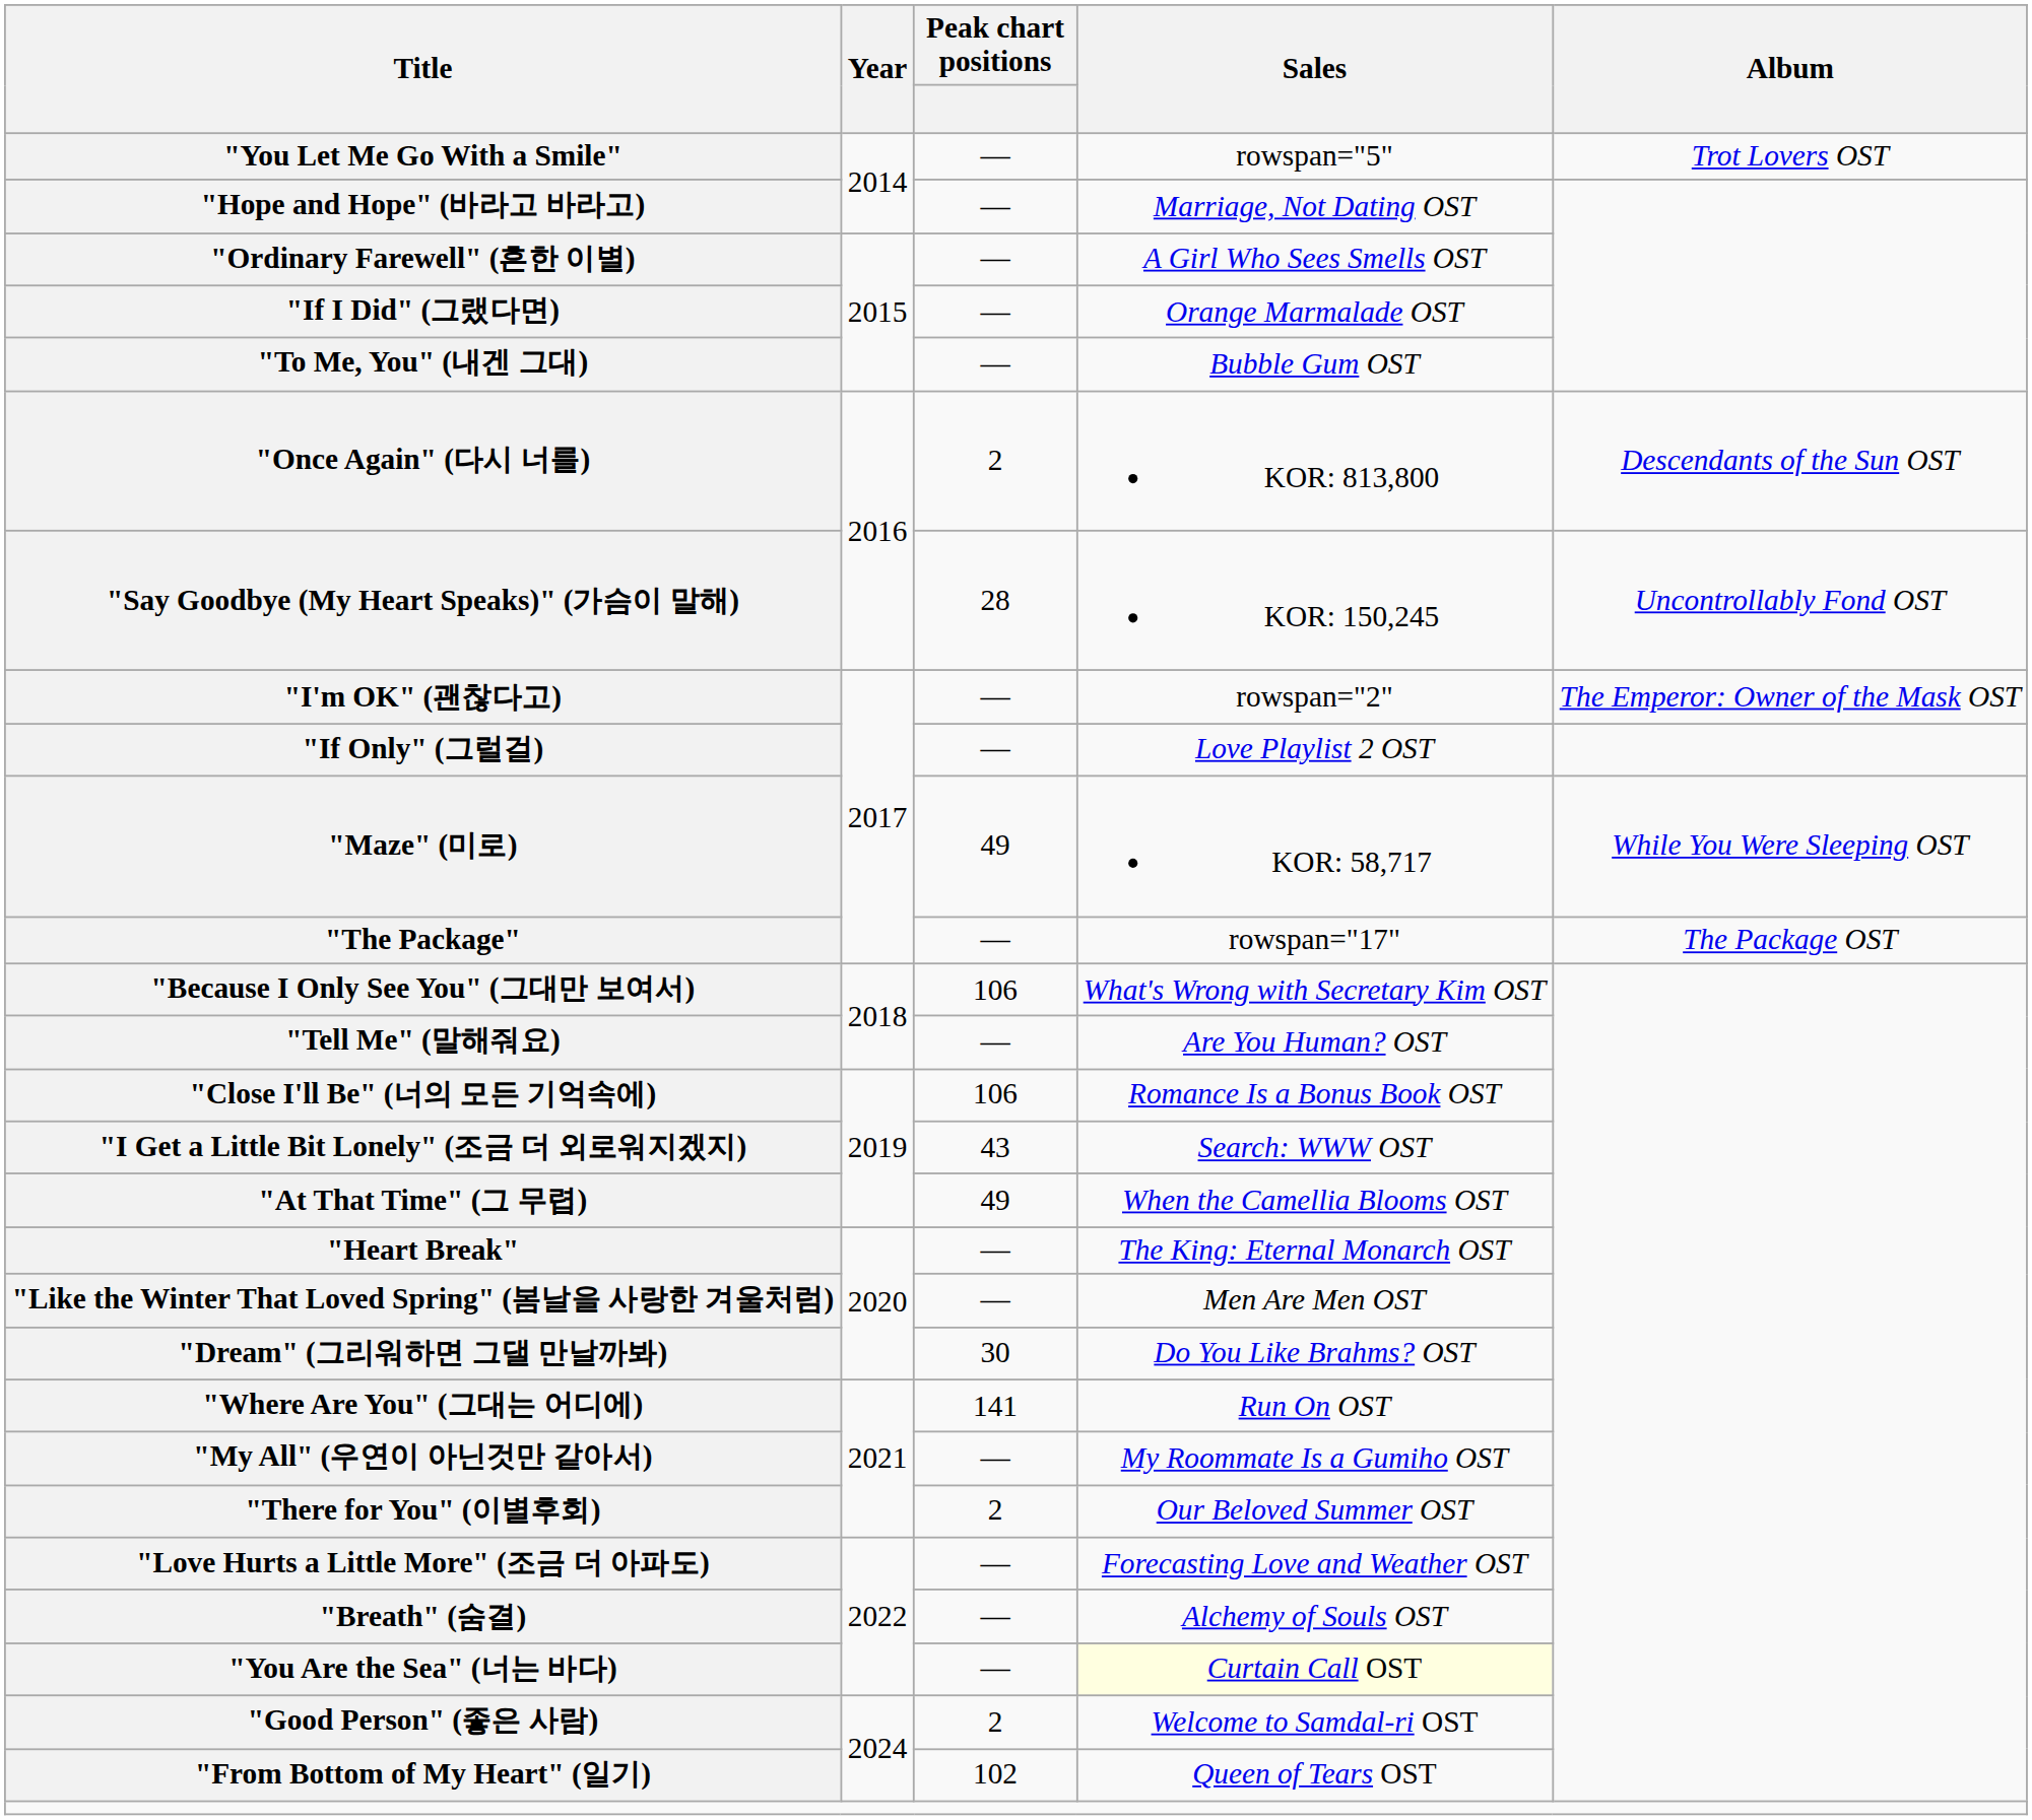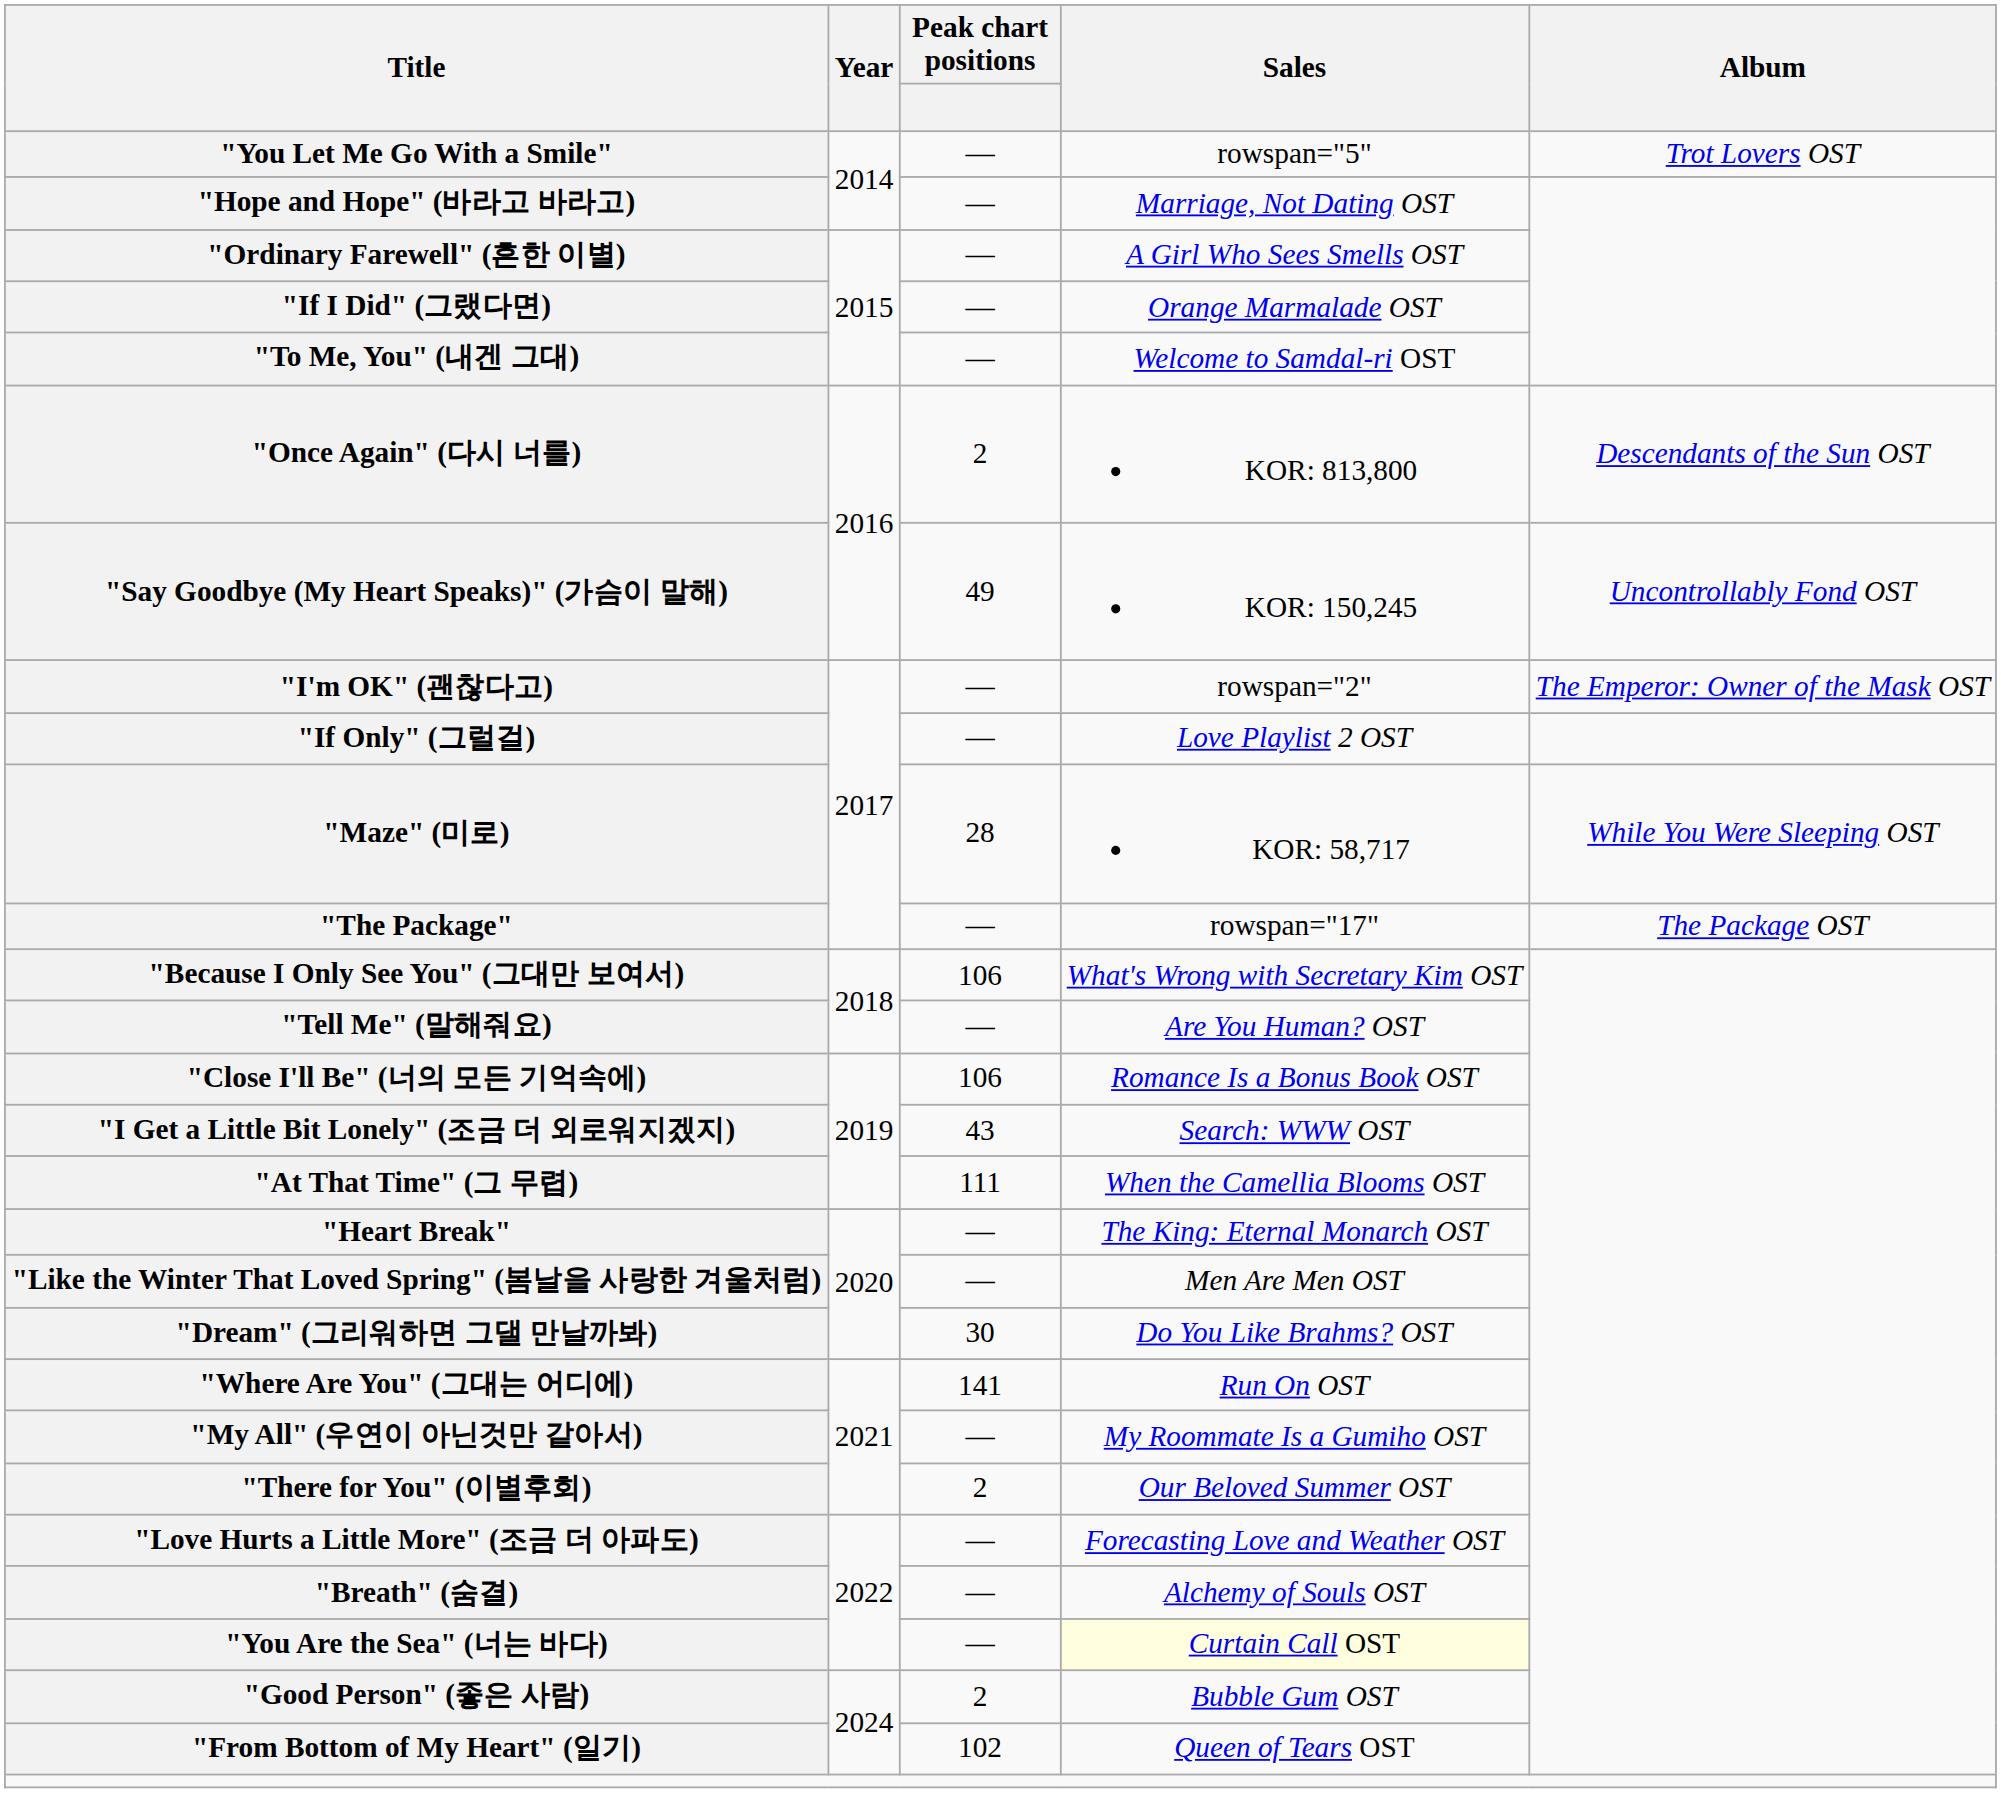"To Me, You" (내겐 그대) | Sales: Bubble Gum OST -> Welcome to Samdal-ri OST
"Say Goodbye (My Heart Speaks)" (가슴이 말해) | Peak chart positions: 28 -> 49
"Maze" (미로) | Peak chart positions: 49 -> 28
"At That Time" (그 무렵) | Peak chart positions: 49 -> 111
"Good Person" (좋은 사람) | Sales: Welcome to Samdal-ri OST -> Bubble Gum OST
